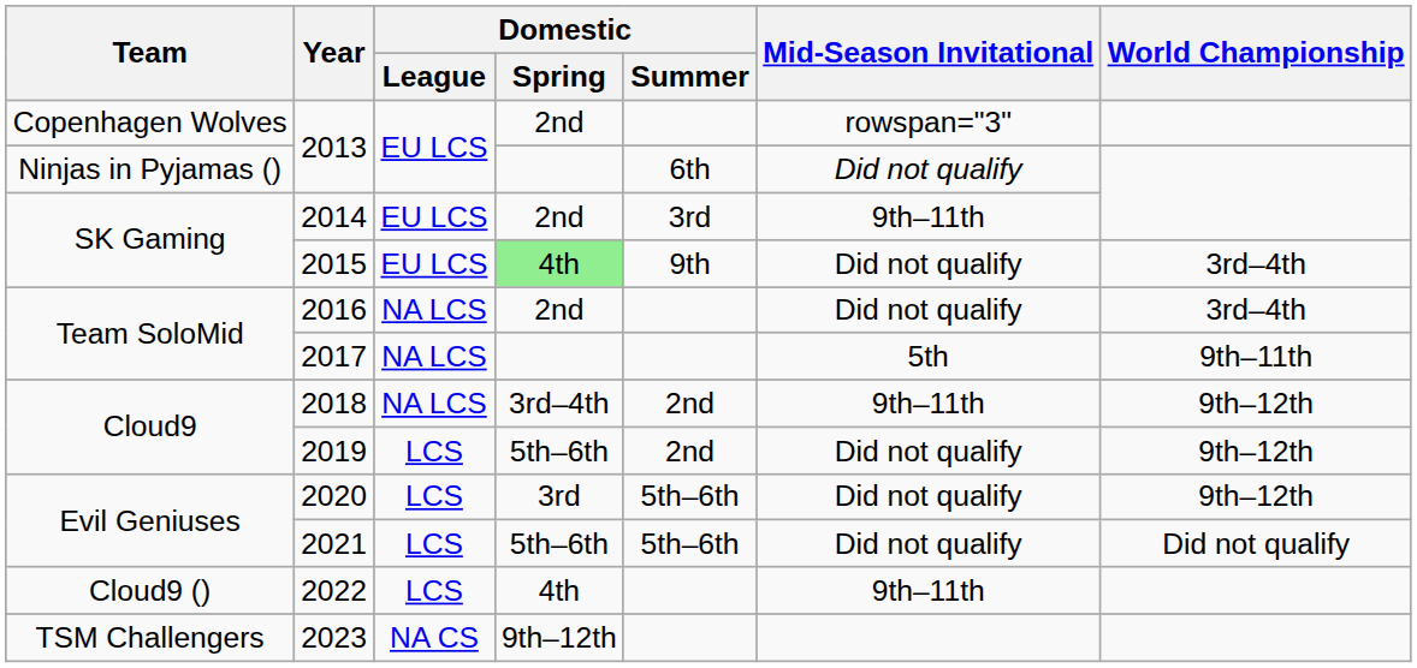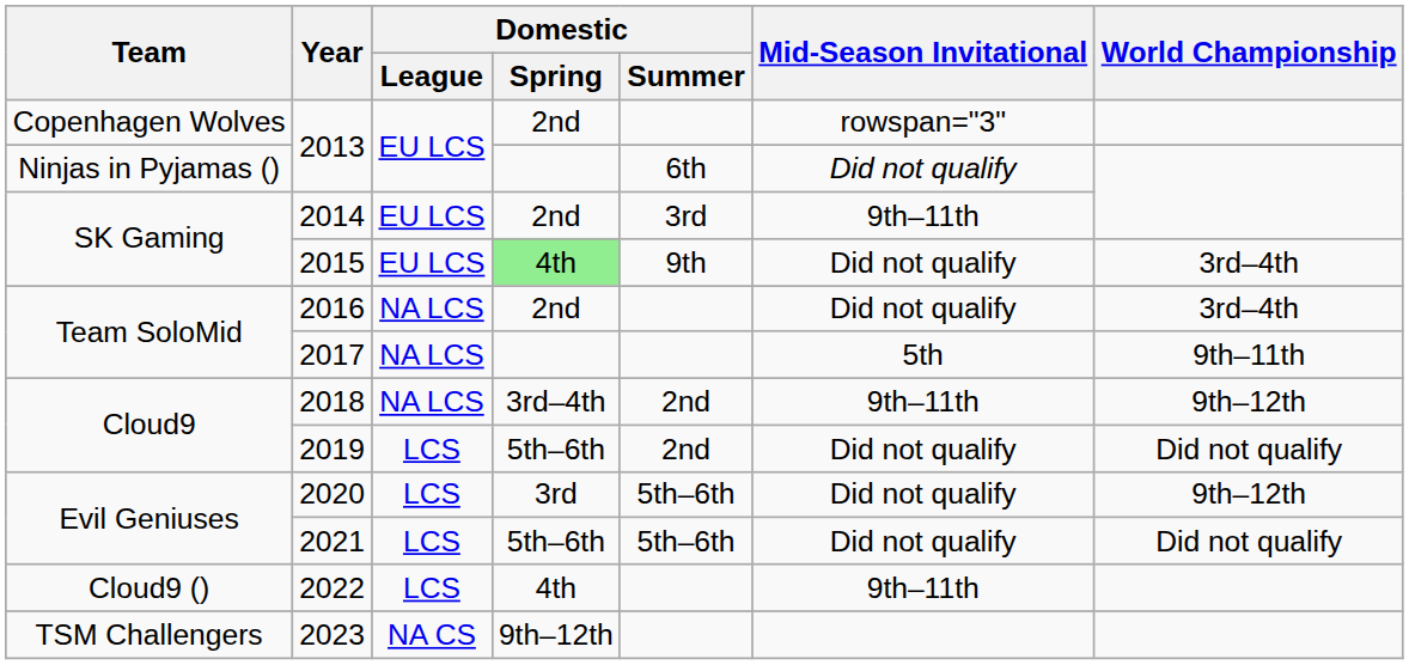2019 | World Championship: 9th–12th -> Did not qualify
